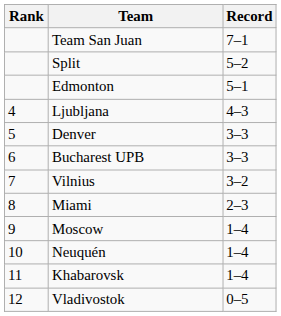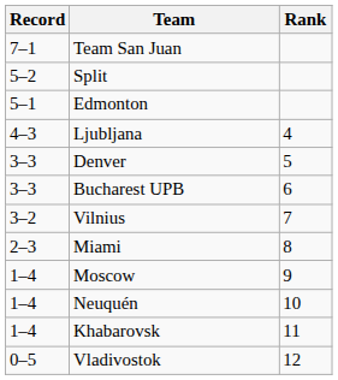columns swapped: Rank <-> Record
